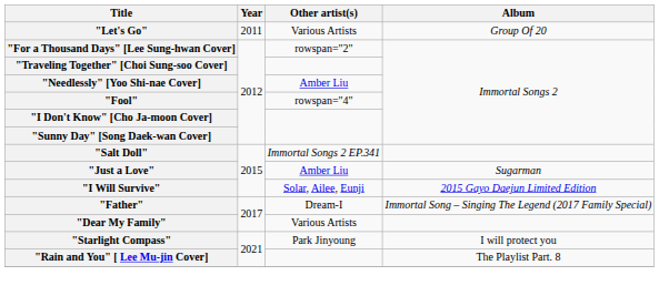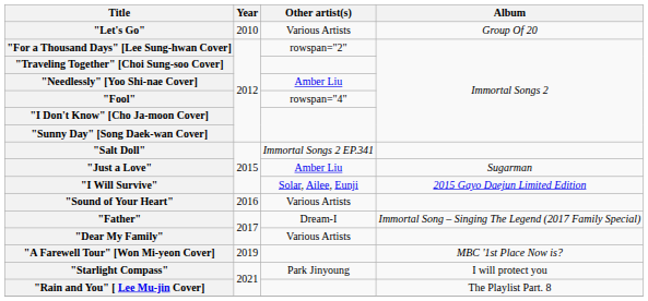"Let's Go" | Year: 2011 -> 2010
+ row: "Sound of Your Heart" | 2016 | Various Artists
+ row: "A Farewell Tour" [Won Mi-yeon Cover] | 2019 | MBC '1st Place Now is?
